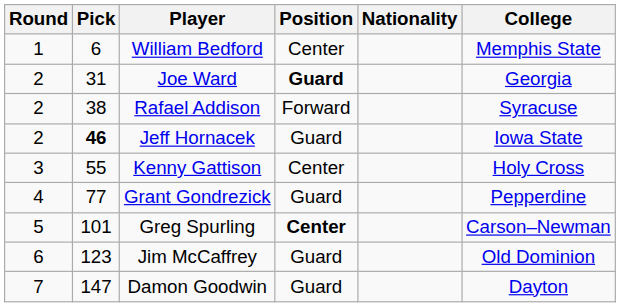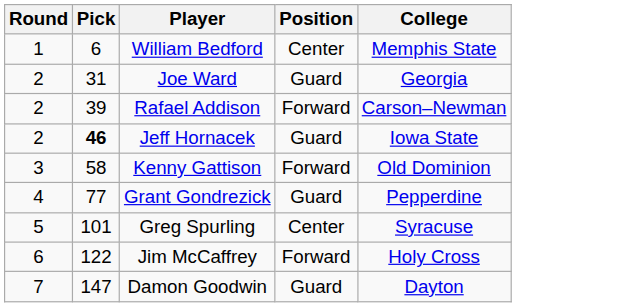- column: Nationality
Joe Ward | Position: bold -> normal
Rafael Addison | Pick: 38 -> 39
Rafael Addison | College: Syracuse -> Carson–Newman
Kenny Gattison | Pick: 55 -> 58
Kenny Gattison | Position: Center -> Forward
Kenny Gattison | College: Holy Cross -> Old Dominion
Greg Spurling | Position: bold -> normal
Greg Spurling | College: Carson–Newman -> Syracuse
Jim McCaffrey | Pick: 123 -> 122
Jim McCaffrey | Position: Guard -> Forward
Jim McCaffrey | College: Old Dominion -> Holy Cross
